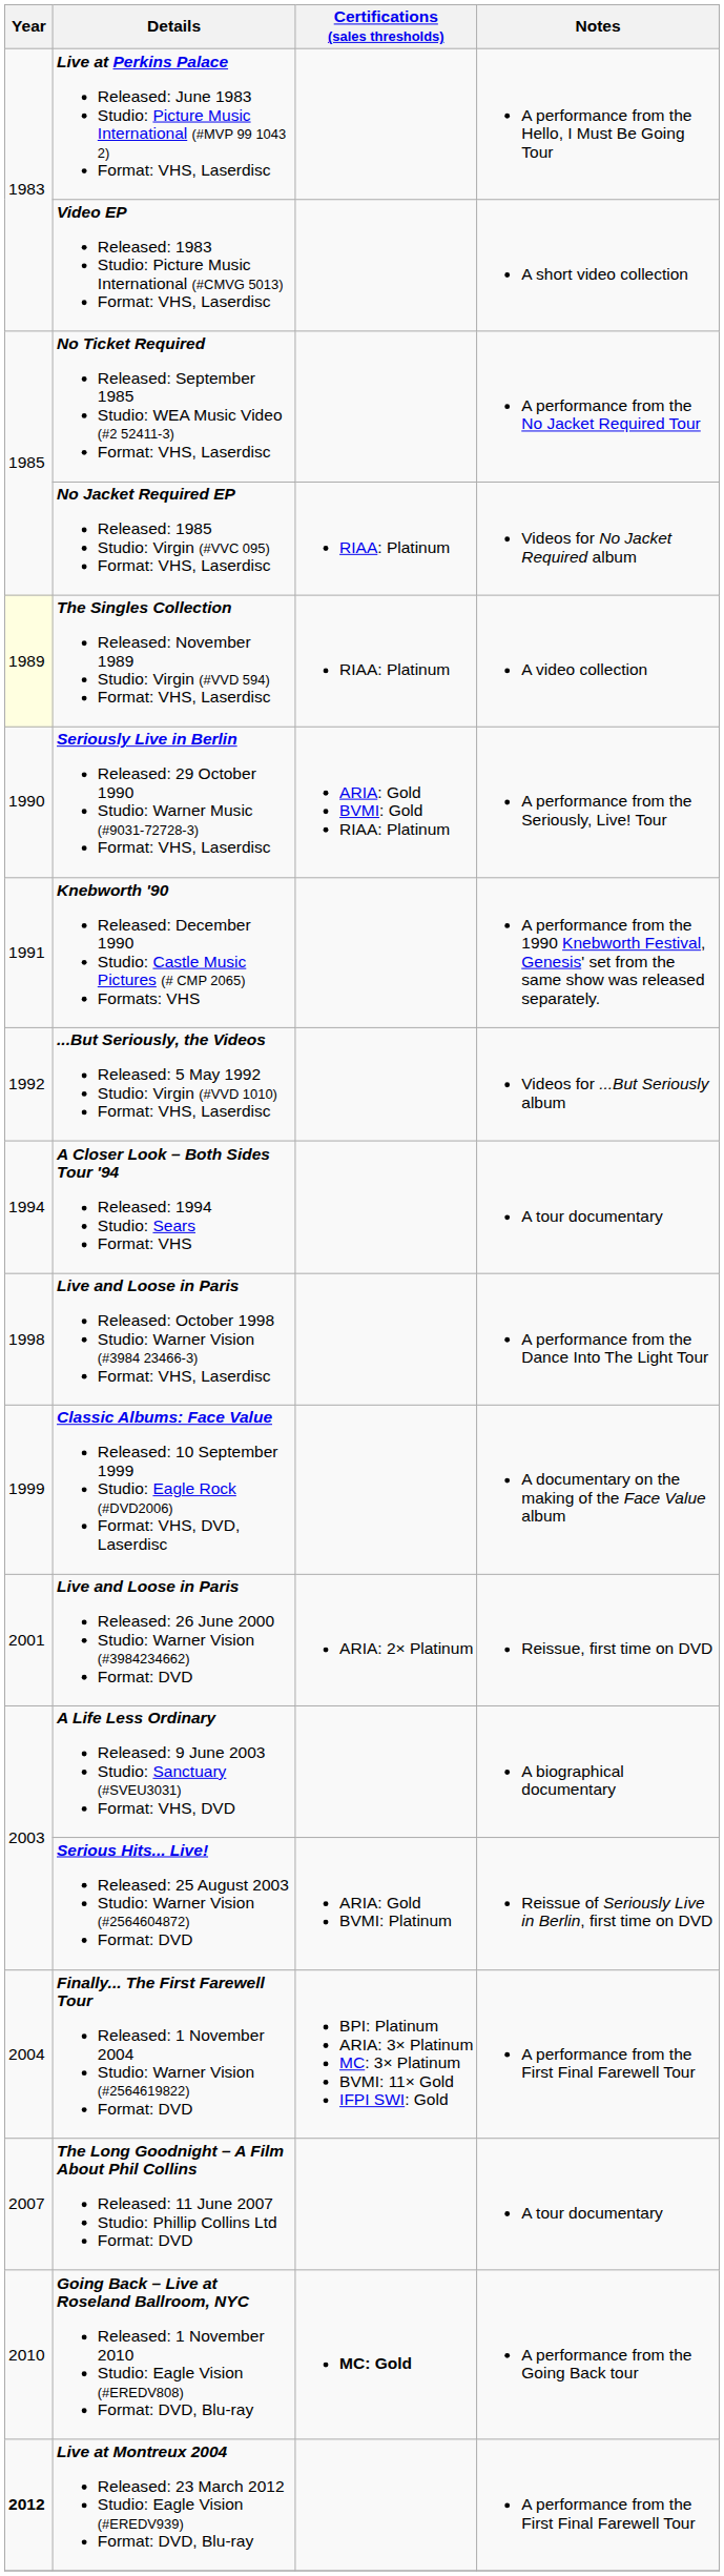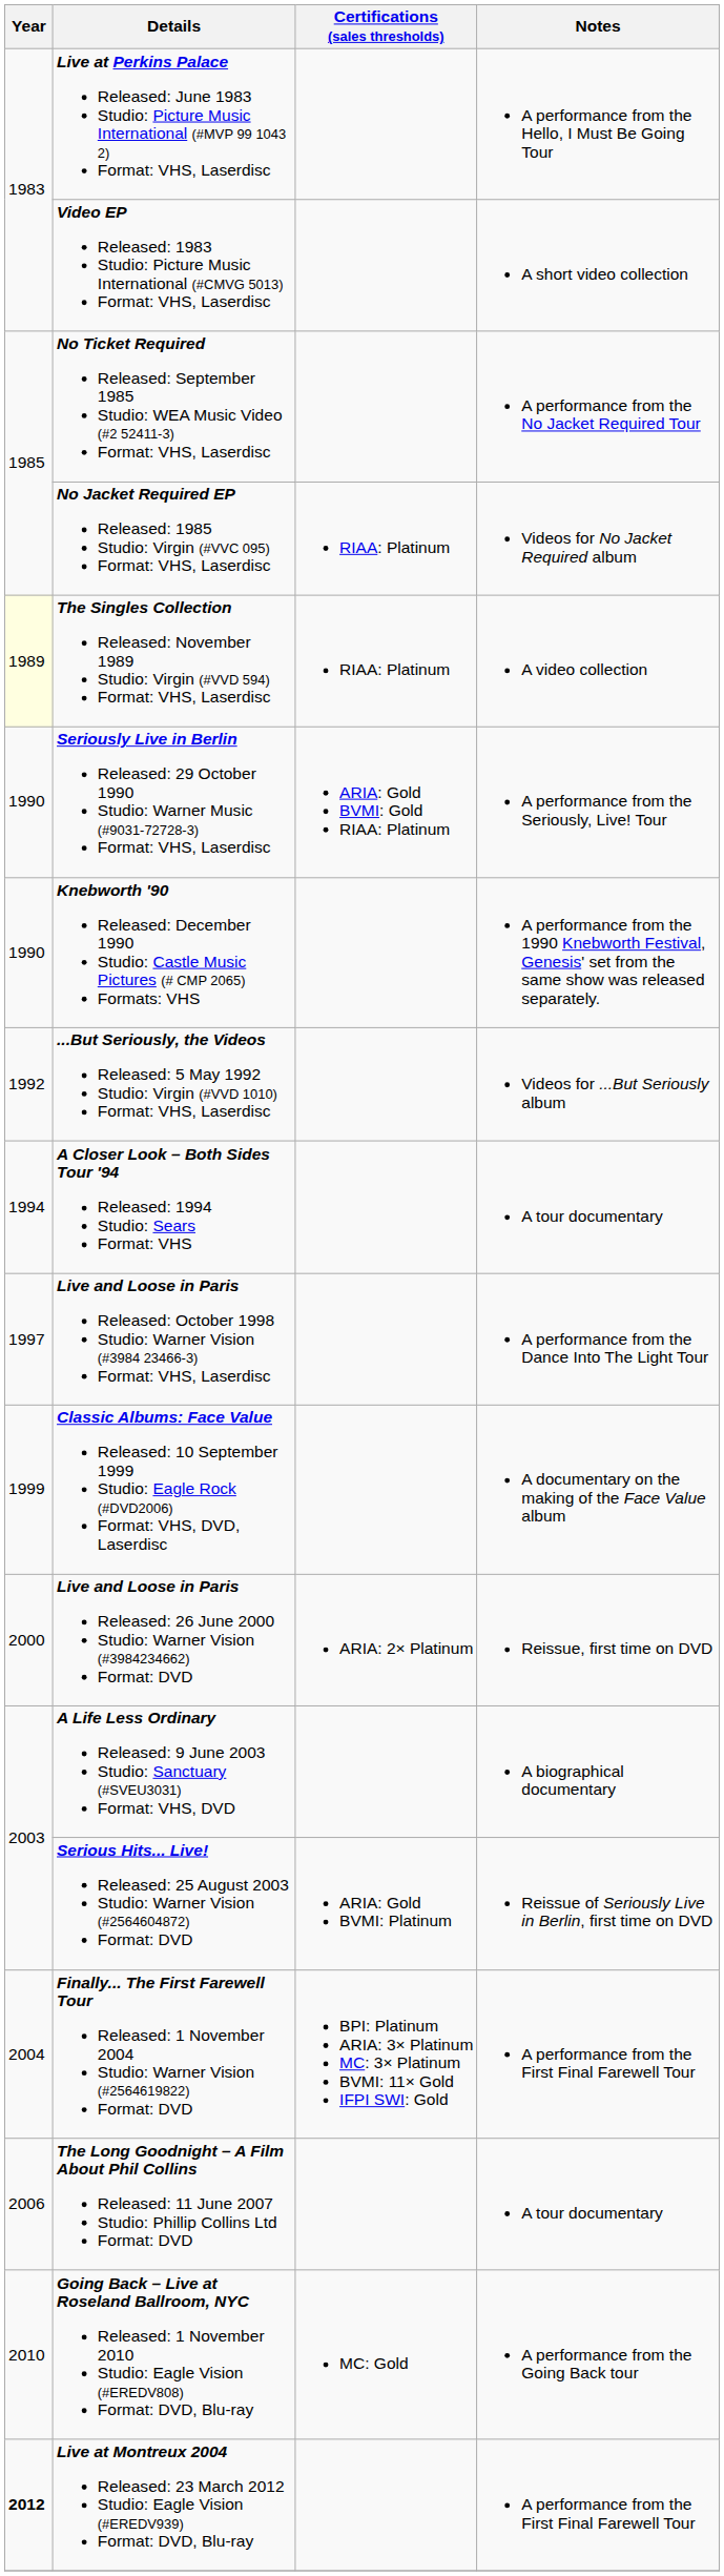row 8 | Year: 1991 -> 1990
row 11 | Year: 1998 -> 1997
row 13 | Year: 2001 -> 2000
row 17 | Year: 2007 -> 2006
row 18 | Certifications (sales thresholds): bold -> normal
